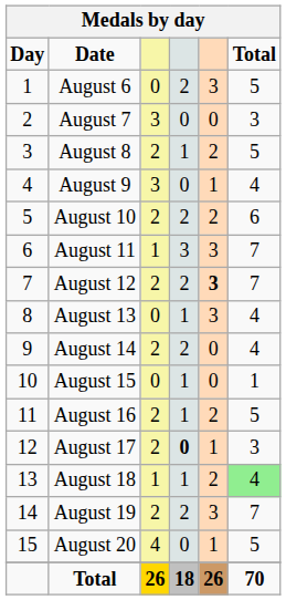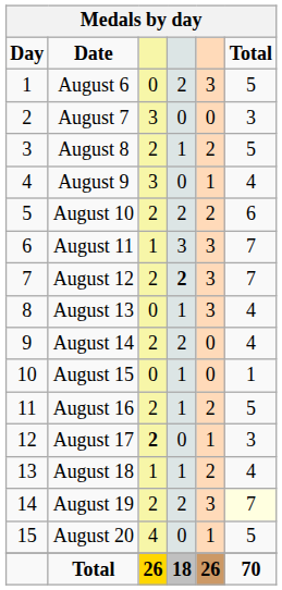August 12 | column 4: normal -> bold
August 12 | column 5: bold -> normal
August 17 | column 3: normal -> bold
August 17 | column 4: bold -> normal
August 18 | Total: lightgreen background -> no background
August 19 | Total: no background -> lightyellow background
